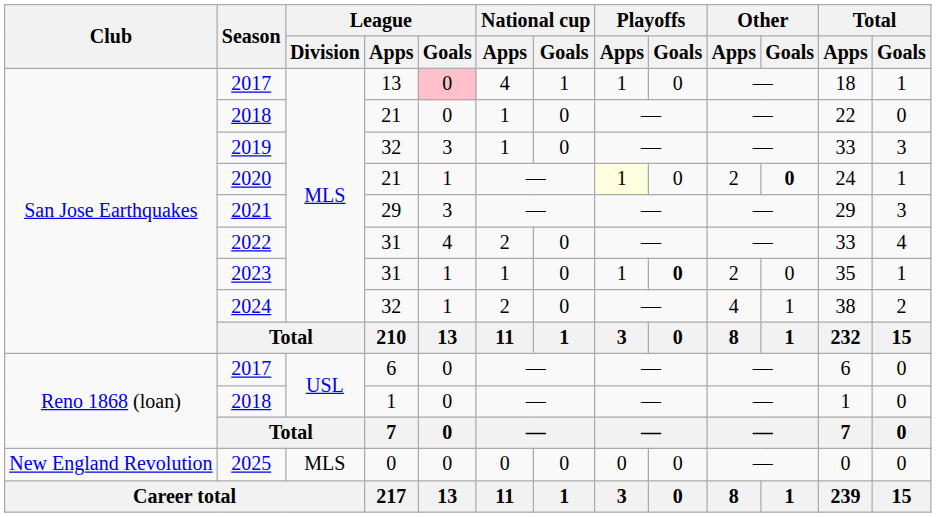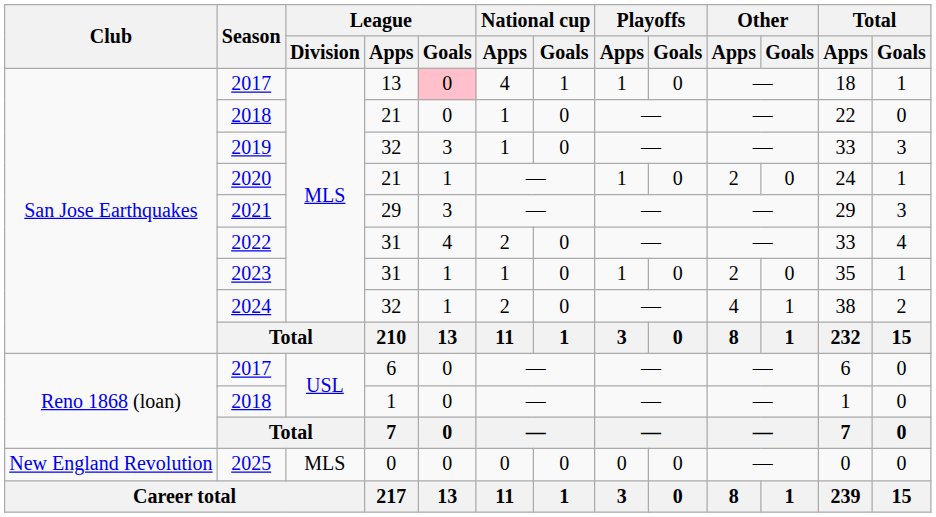2020 | Playoffs / Apps: lightyellow background -> no background
2020 | Other / Goals: bold -> normal
2023 | Playoffs / Goals: bold -> normal
